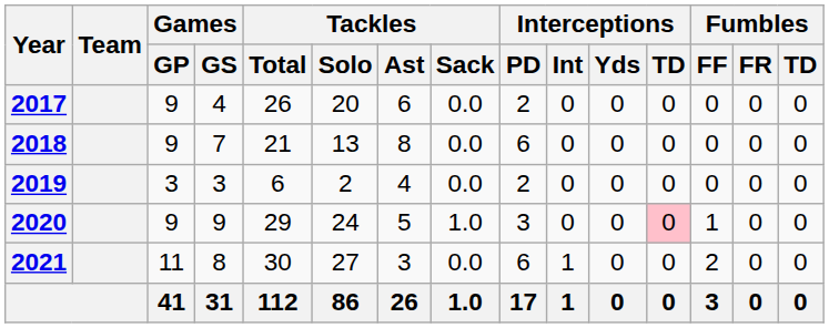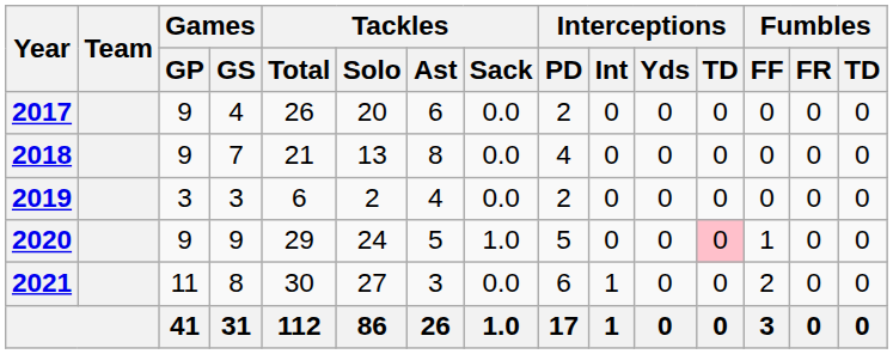2018 | Interceptions / PD: 6 -> 4
2020 | Interceptions / PD: 3 -> 5
